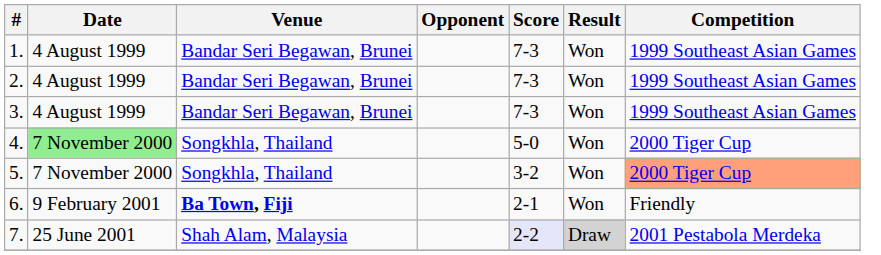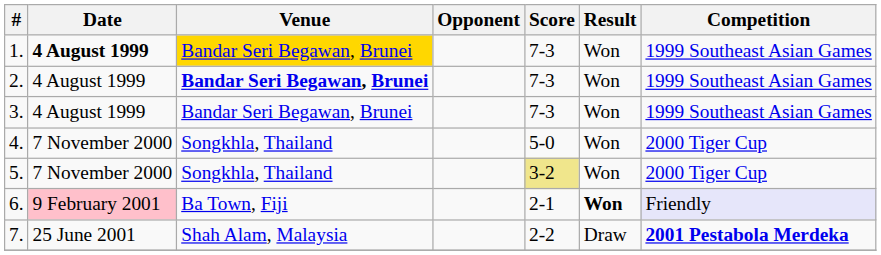1. | Date: normal -> bold
1. | Venue: no background -> gold background
2. | Venue: normal -> bold
4. | Date: lightgreen background -> no background
5. | Score: no background -> khaki background
5. | Competition: lightsalmon background -> no background
6. | Date: no background -> pink background
6. | Venue: bold -> normal
6. | Result: normal -> bold
6. | Competition: no background -> lavender background
7. | Score: lavender background -> no background
7. | Result: lightgrey background -> no background
7. | Competition: normal -> bold
